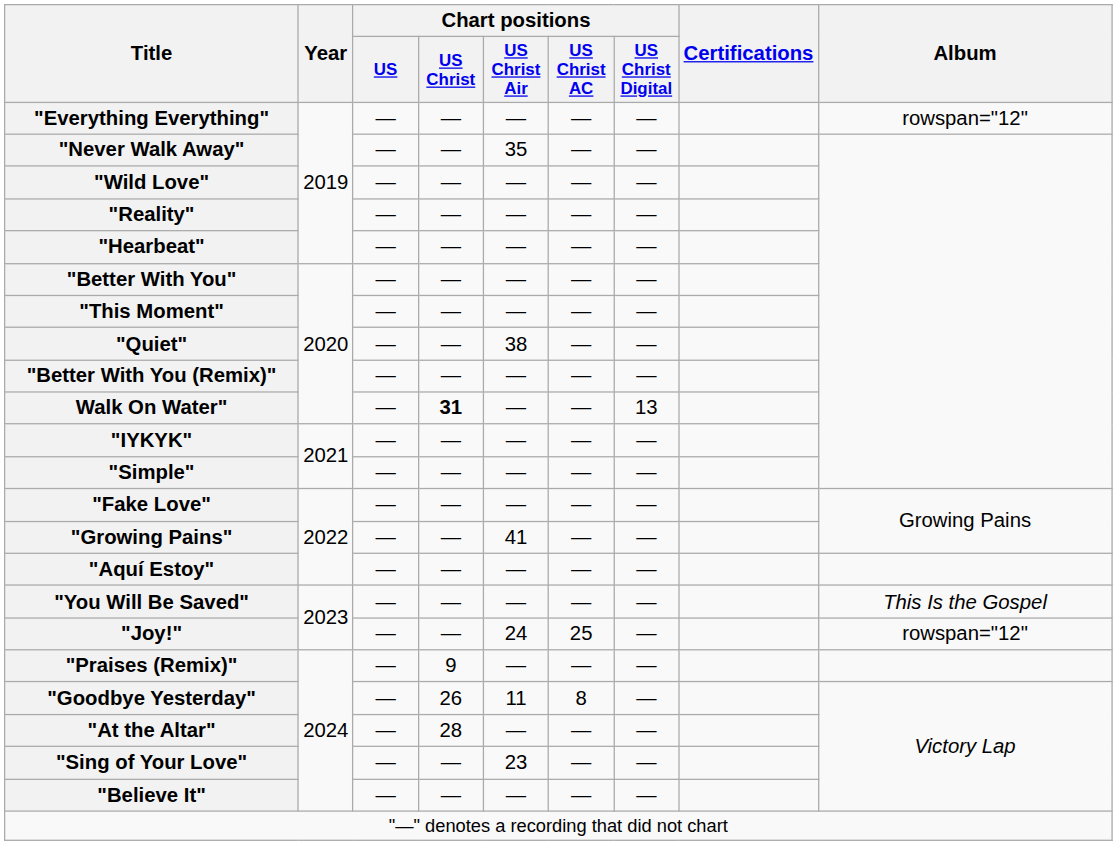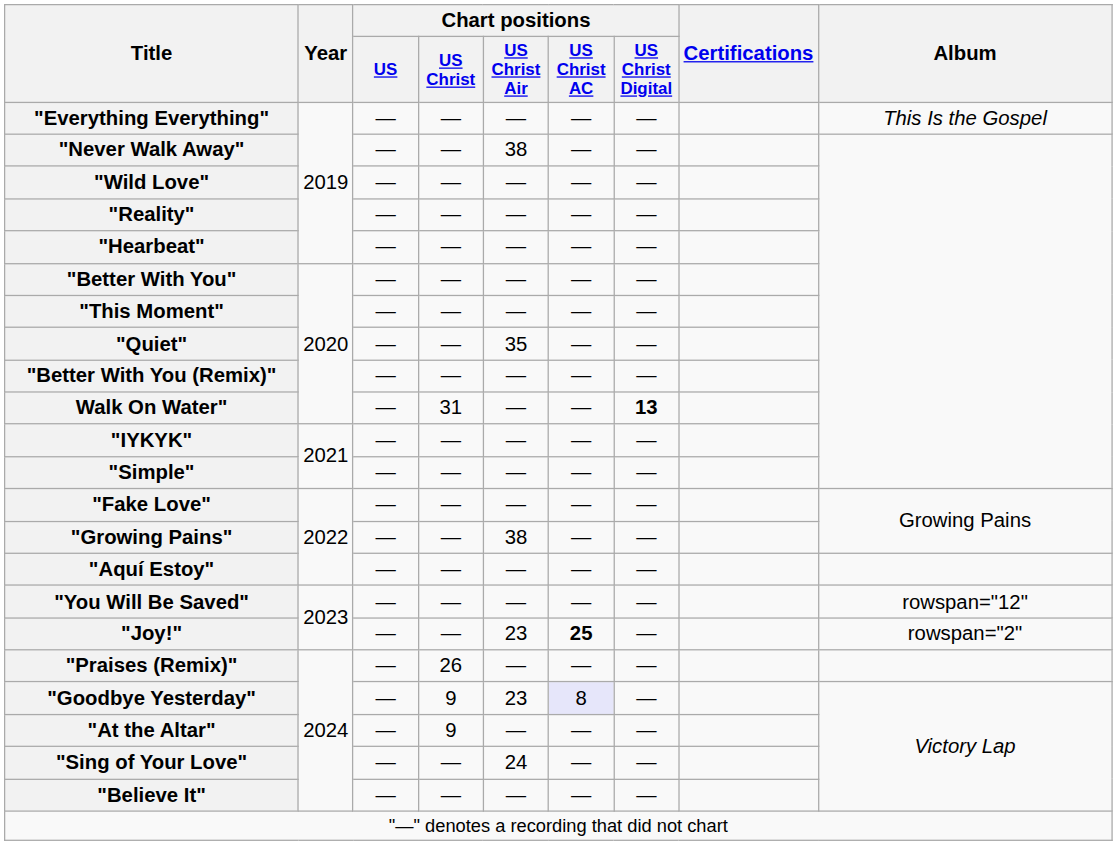"Everything Everything" | Album: rowspan="12" -> This Is the Gospel
"Never Walk Away" | Chart positions / US Christ Air: 35 -> 38
"Quiet" | Chart positions / US Christ Air: 38 -> 35
Walk On Water" | Chart positions / US Christ: bold -> normal
Walk On Water" | Chart positions / US Christ Digital: normal -> bold
"Growing Pains" | Chart positions / US Christ Air: 41 -> 38
"You Will Be Saved" | Album: This Is the Gospel -> rowspan="12"
"Joy!" | Chart positions / US Christ Air: 24 -> 23
"Joy!" | Chart positions / US Christ AC: normal -> bold
"Joy!" | Album: rowspan="12" -> rowspan="2"
"Praises (Remix)" | Chart positions / US Christ: 9 -> 26
"Goodbye Yesterday" | Chart positions / US Christ: 26 -> 9
"Goodbye Yesterday" | Chart positions / US Christ Air: 11 -> 23
"Goodbye Yesterday" | Chart positions / US Christ AC: no background -> lavender background
"At the Altar" | Chart positions / US Christ: 28 -> 9
"Sing of Your Love" | Chart positions / US Christ Air: 23 -> 24
